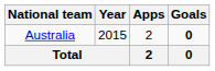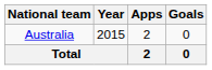Australia | Goals: bold -> normal
